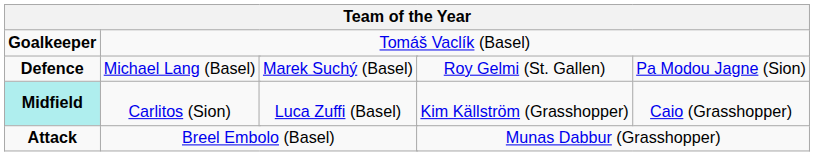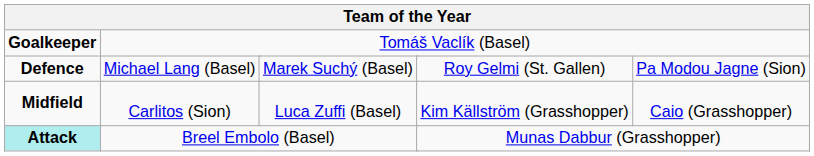Midfield | column 1: paleturquoise background -> no background
Attack | column 1: no background -> paleturquoise background
